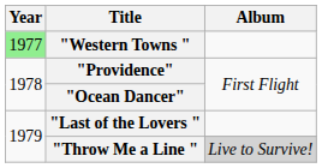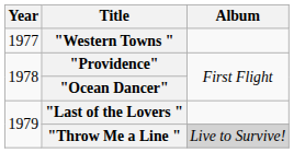"Western Towns " | Year: lightgreen background -> no background
